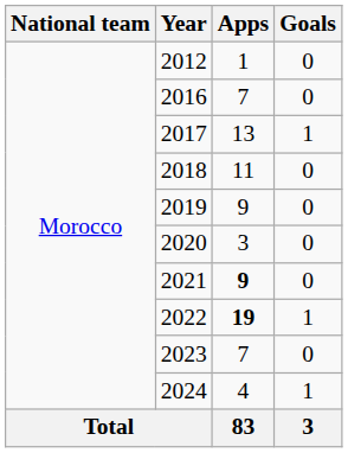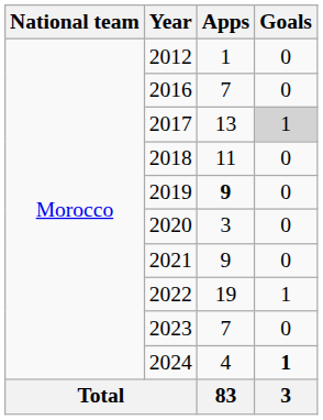2017 | Goals: no background -> lightgrey background
2019 | Apps: normal -> bold
2021 | Apps: bold -> normal
2022 | Apps: bold -> normal
2024 | Goals: normal -> bold
